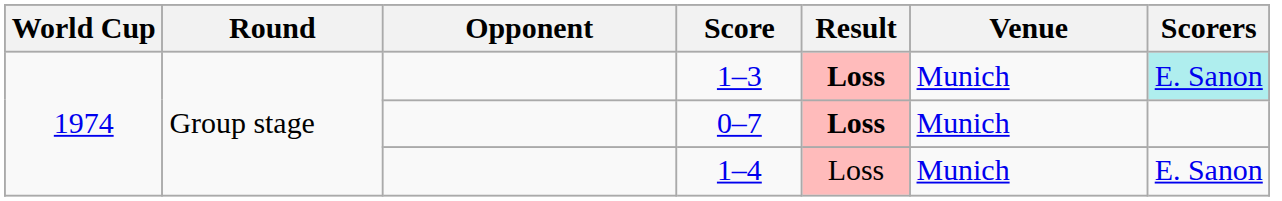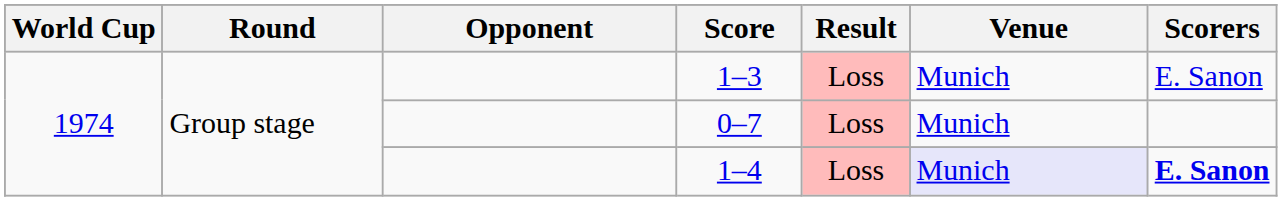1–3 | Result: bold -> normal
1–3 | Scorers: paleturquoise background -> no background
0–7 | Result: bold -> normal
1–4 | Venue: no background -> lavender background
1–4 | Scorers: normal -> bold
